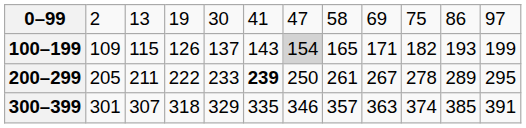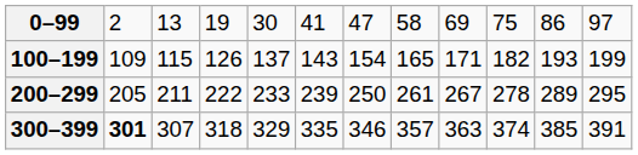100–199 | column 7: lightgrey background -> no background
200–299 | column 6: bold -> normal
300–399 | column 2: normal -> bold
